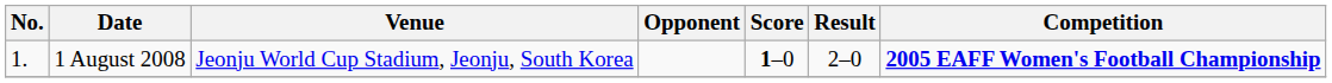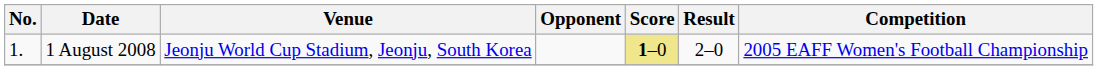1 August 2008 | Score: no background -> khaki background
1 August 2008 | Competition: bold -> normal
